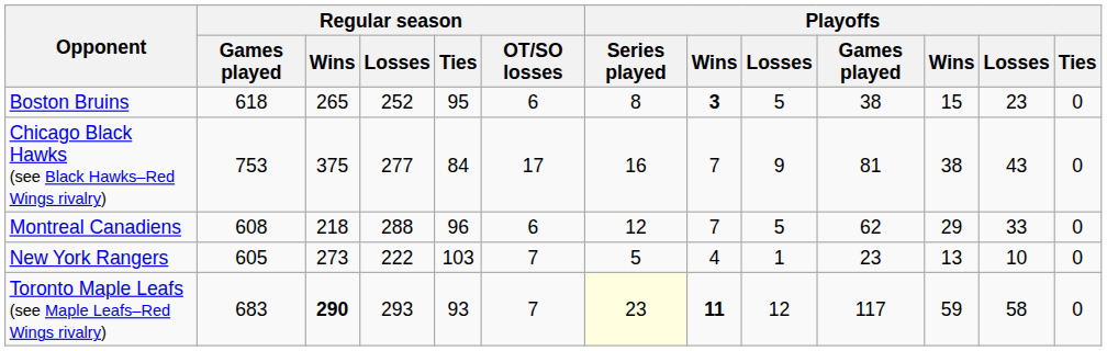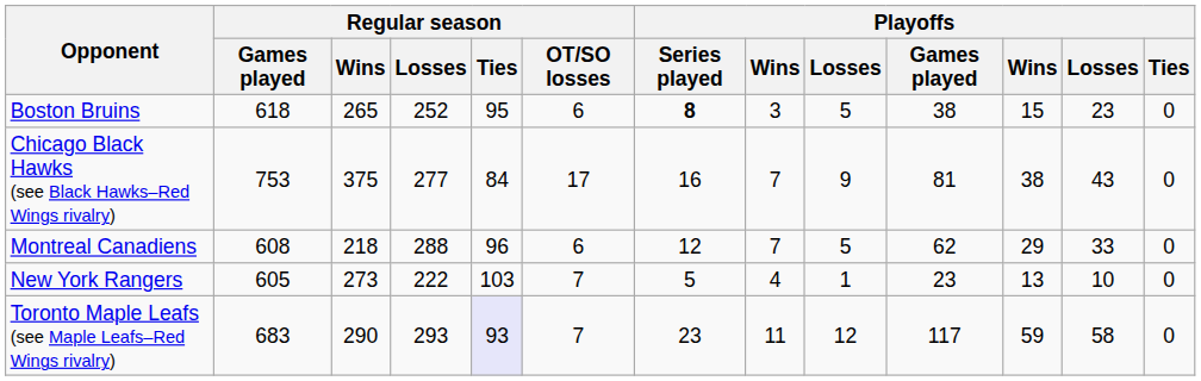Boston Bruins | Playoffs / Series played: normal -> bold
Boston Bruins | column 8: bold -> normal
Toronto Maple Leafs (see Maple Leafs–Red Wings rivalry) | Regular season / Wins: bold -> normal
Toronto Maple Leafs (see Maple Leafs–Red Wings rivalry) | Regular season / Ties: no background -> lavender background
Toronto Maple Leafs (see Maple Leafs–Red Wings rivalry) | Playoffs / Series played: lightyellow background -> no background
Toronto Maple Leafs (see Maple Leafs–Red Wings rivalry) | column 8: bold -> normal
